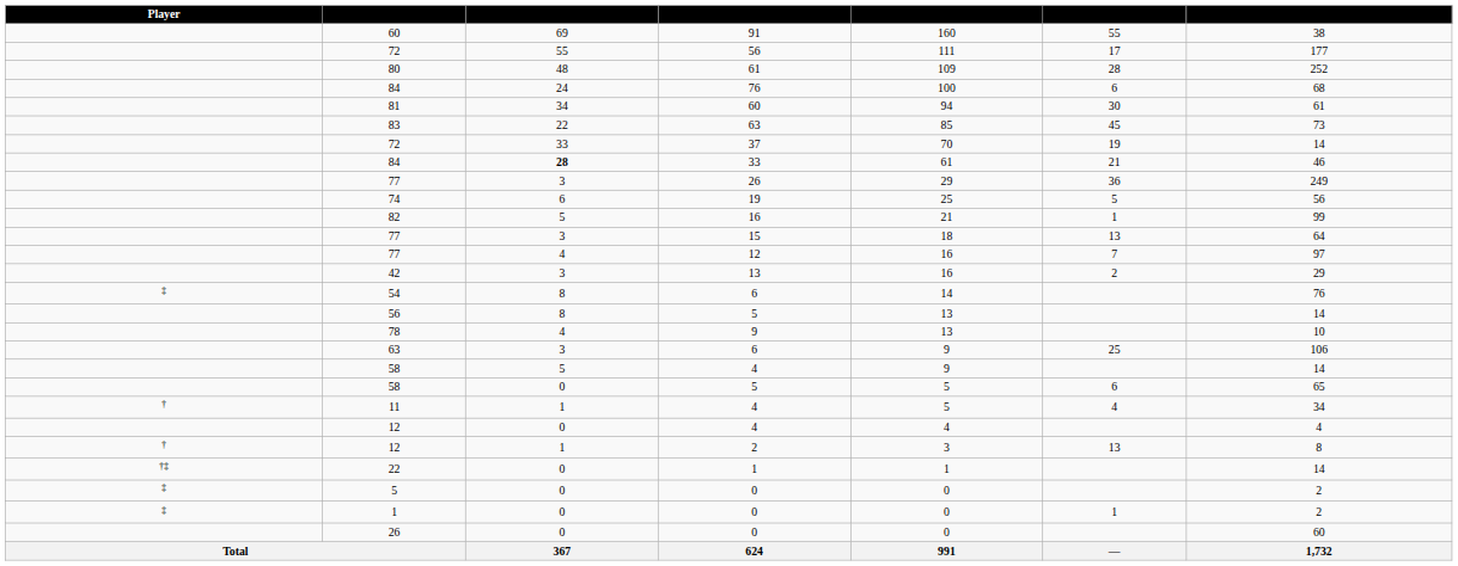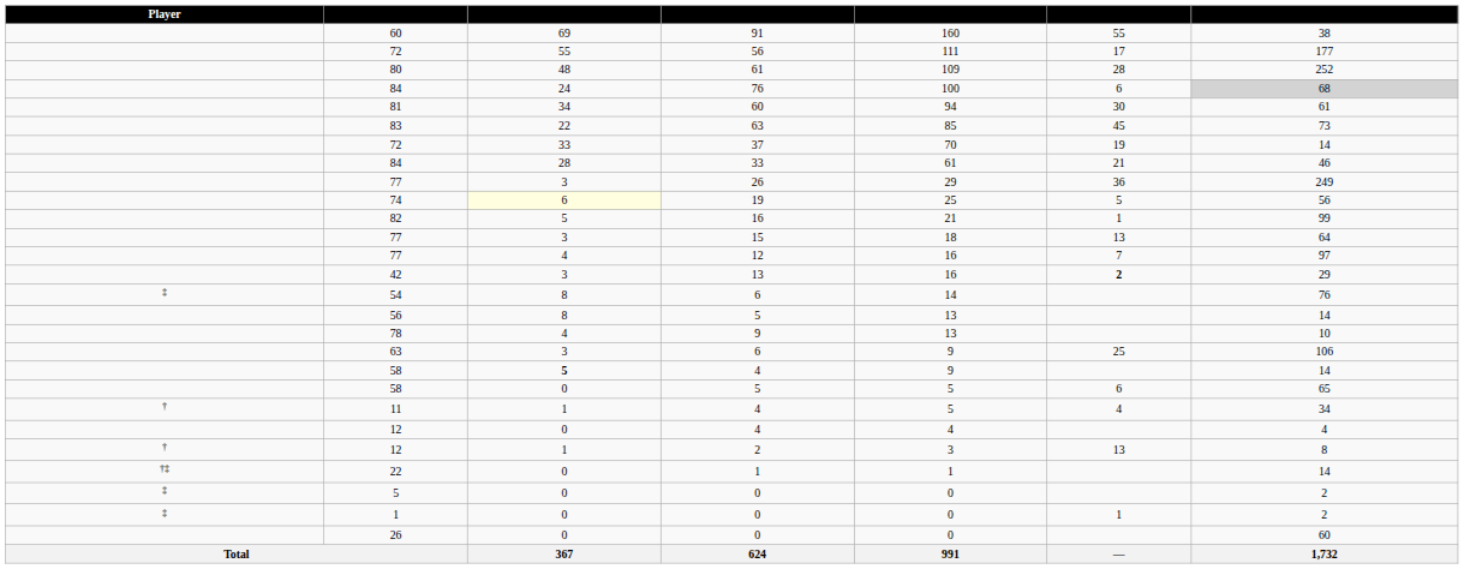84 / 76 | column 7: no background -> lightgrey background
84 / 33 | column 3: bold -> normal
74 | column 3: no background -> lightyellow background
42 | column 6: normal -> bold
58 / 4 | column 3: normal -> bold
